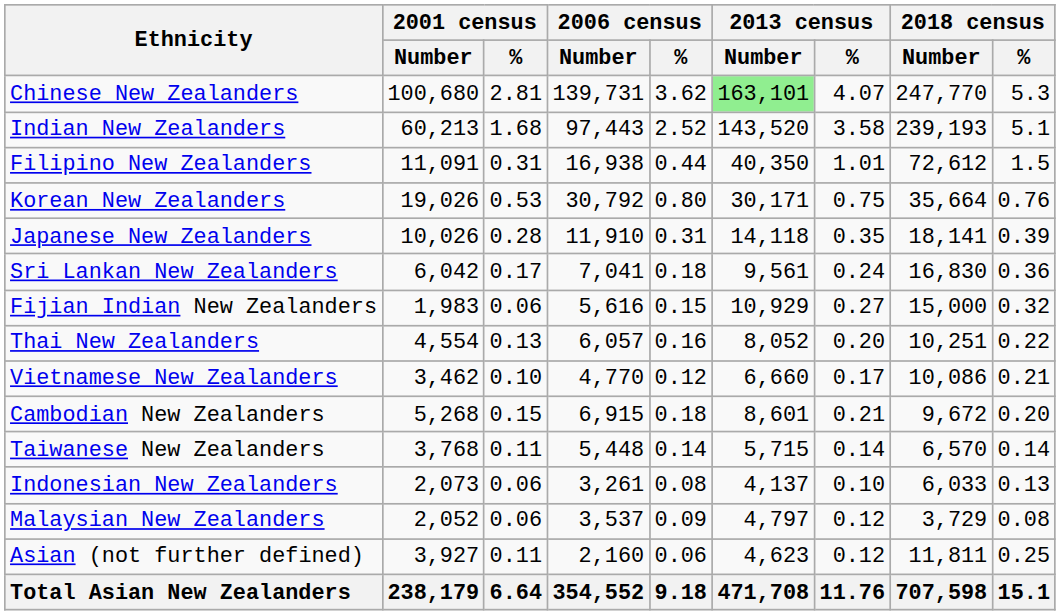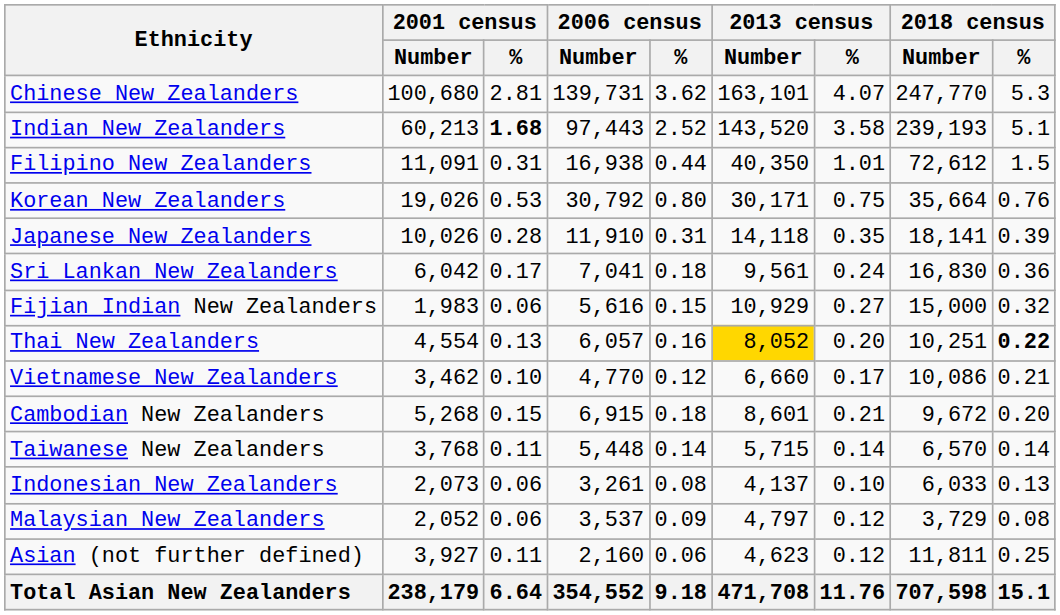Chinese New Zealanders | 2013 census / Number: lightgreen background -> no background
Indian New Zealanders | 2001 census / %: normal -> bold
Thai New Zealanders | 2013 census / Number: no background -> gold background
Thai New Zealanders | 2018 census / %: normal -> bold
